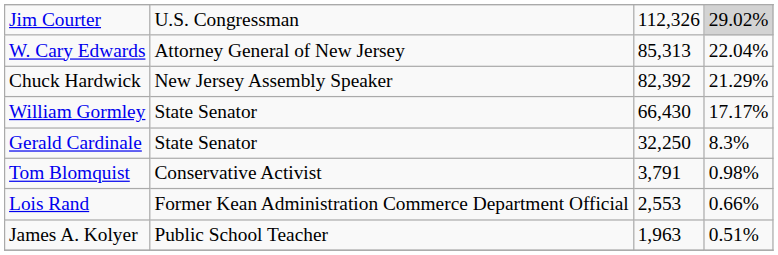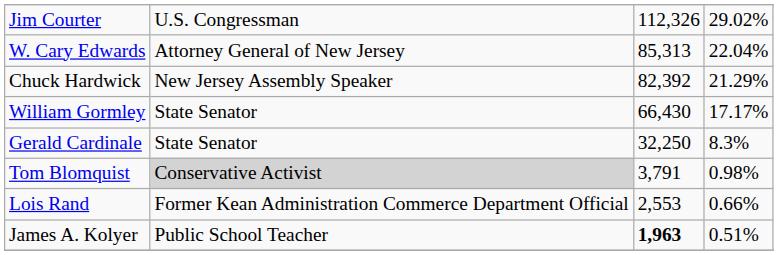Jim Courter | column 4: lightgrey background -> no background
Tom Blomquist | column 2: no background -> lightgrey background
James A. Kolyer | column 3: normal -> bold
